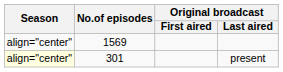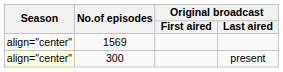present | No.of episodes: 301 -> 300
